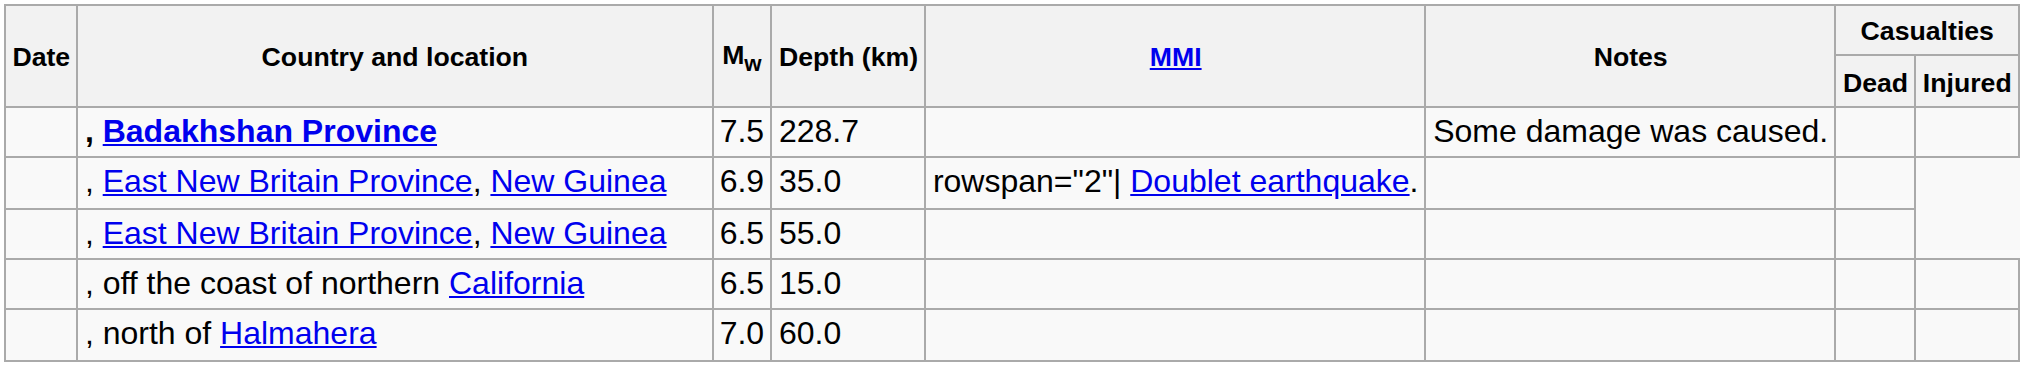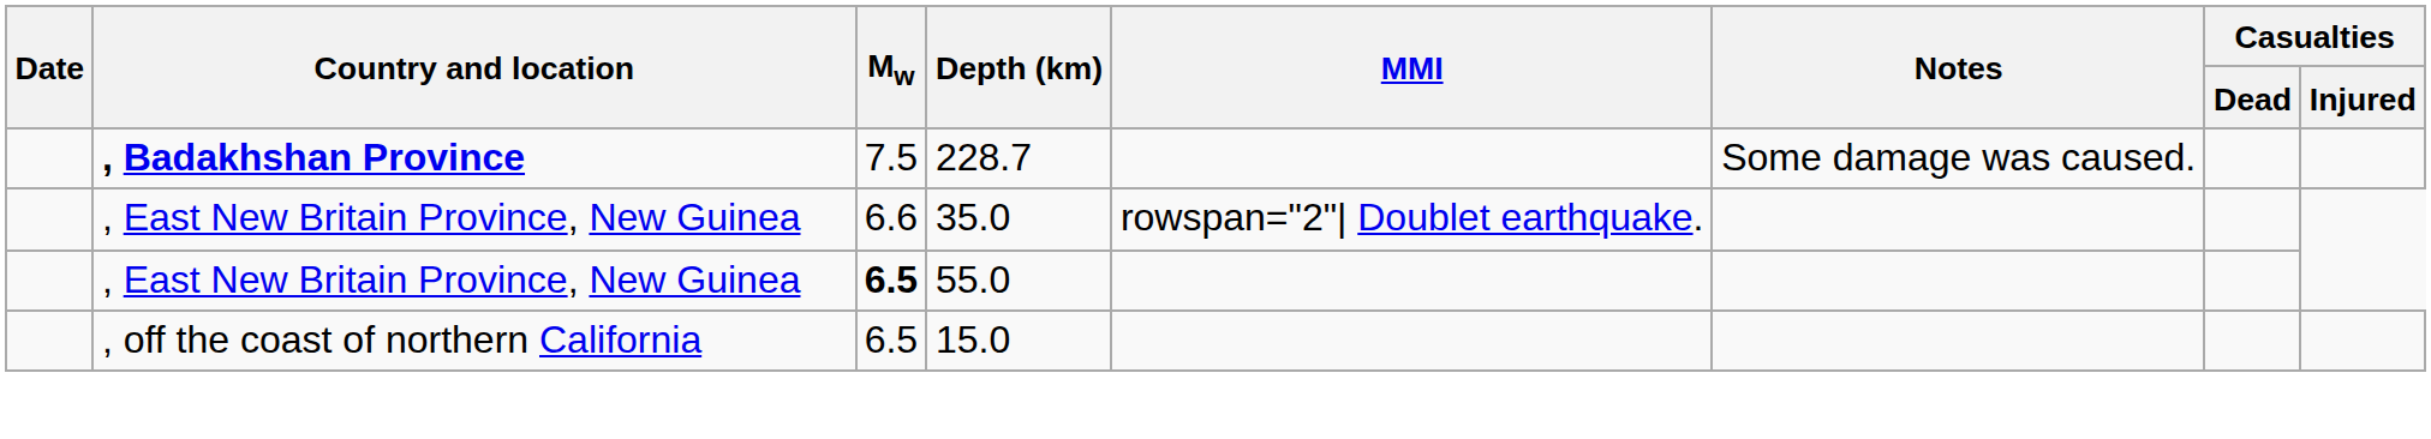35.0 | Mw: 6.9 -> 6.6
55.0 | Mw: normal -> bold
- row: , north of Halmahera | 7.0 | 60.0
